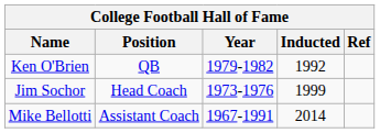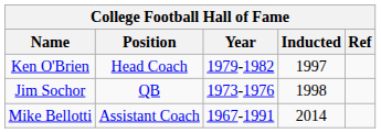Ken O'Brien | Position: QB -> Head Coach
Ken O'Brien | Inducted: 1992 -> 1997
Jim Sochor | Position: Head Coach -> QB
Jim Sochor | Inducted: 1999 -> 1998
